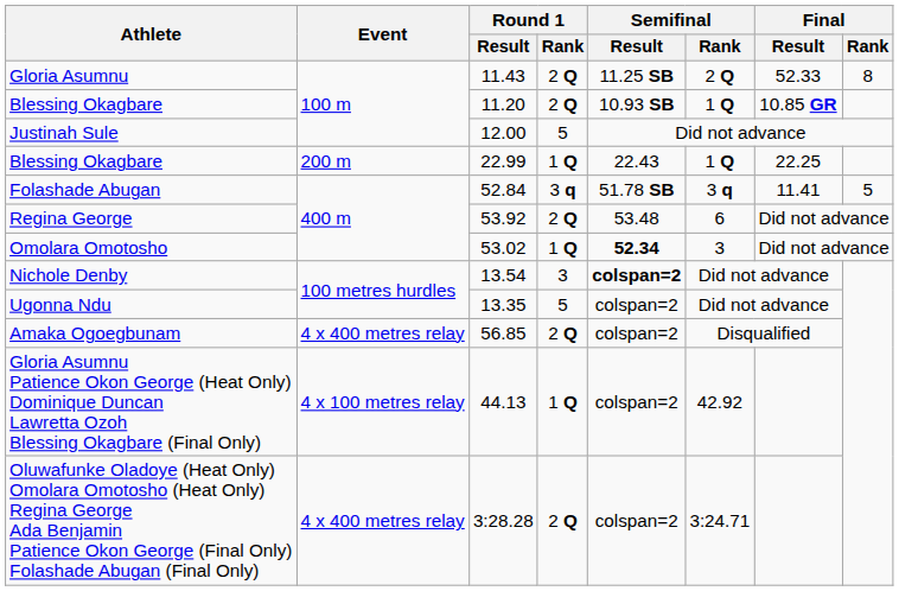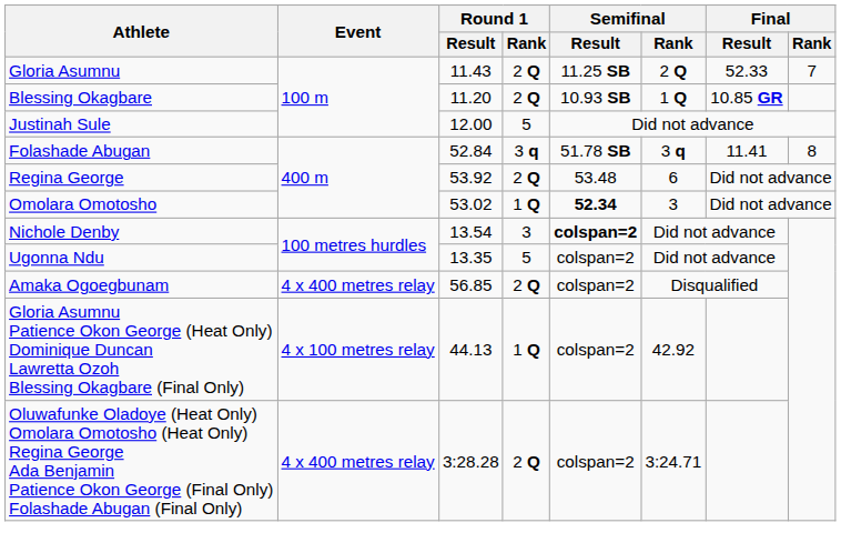Gloria Asumnu | Final / Rank: 8 -> 7
- row: Blessing Okagbare | 200 m | 22.99 | 1 Q | 22.43 | 1 Q | 22.25
Folashade Abugan | Final / Rank: 5 -> 8
